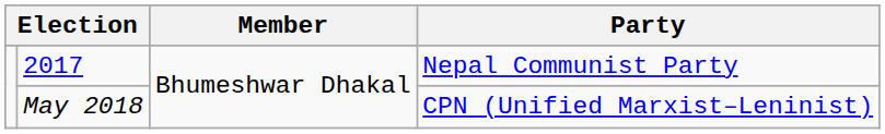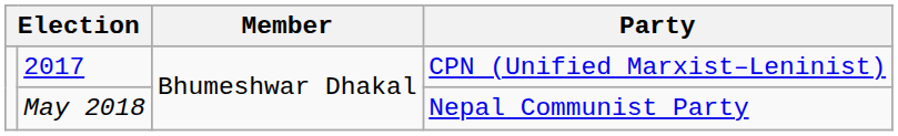2017 | Party: Nepal Communist Party -> CPN (Unified Marxist–Leninist)
May 2018 | Party: CPN (Unified Marxist–Leninist) -> Nepal Communist Party
